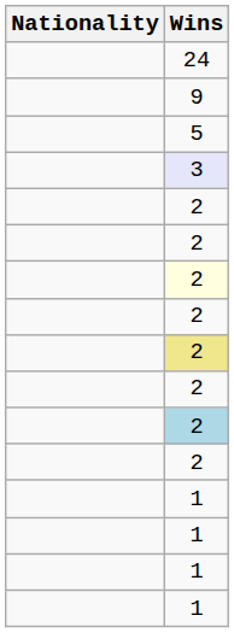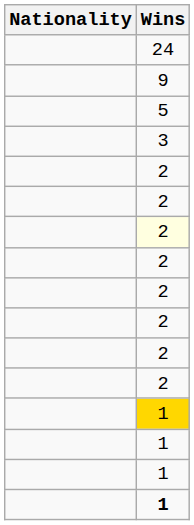row 5 | Wins: lavender background -> no background
row 10 | Wins: khaki background -> no background
row 12 | Wins: lightblue background -> no background
row 14 | Wins: no background -> gold background
row 17 | Wins: normal -> bold
